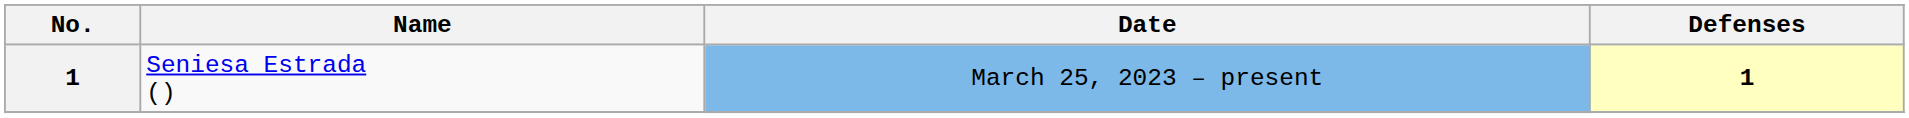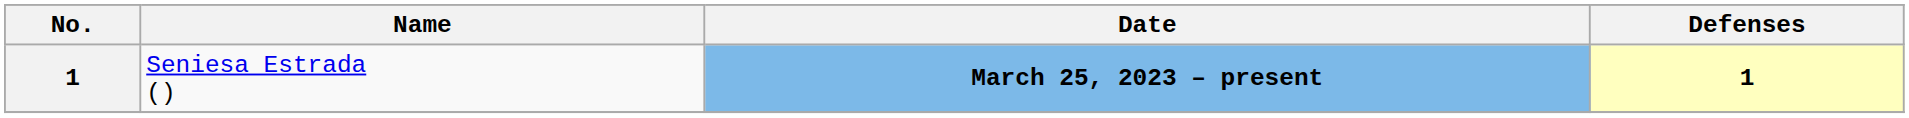Seniesa Estrada () | Date: normal -> bold
